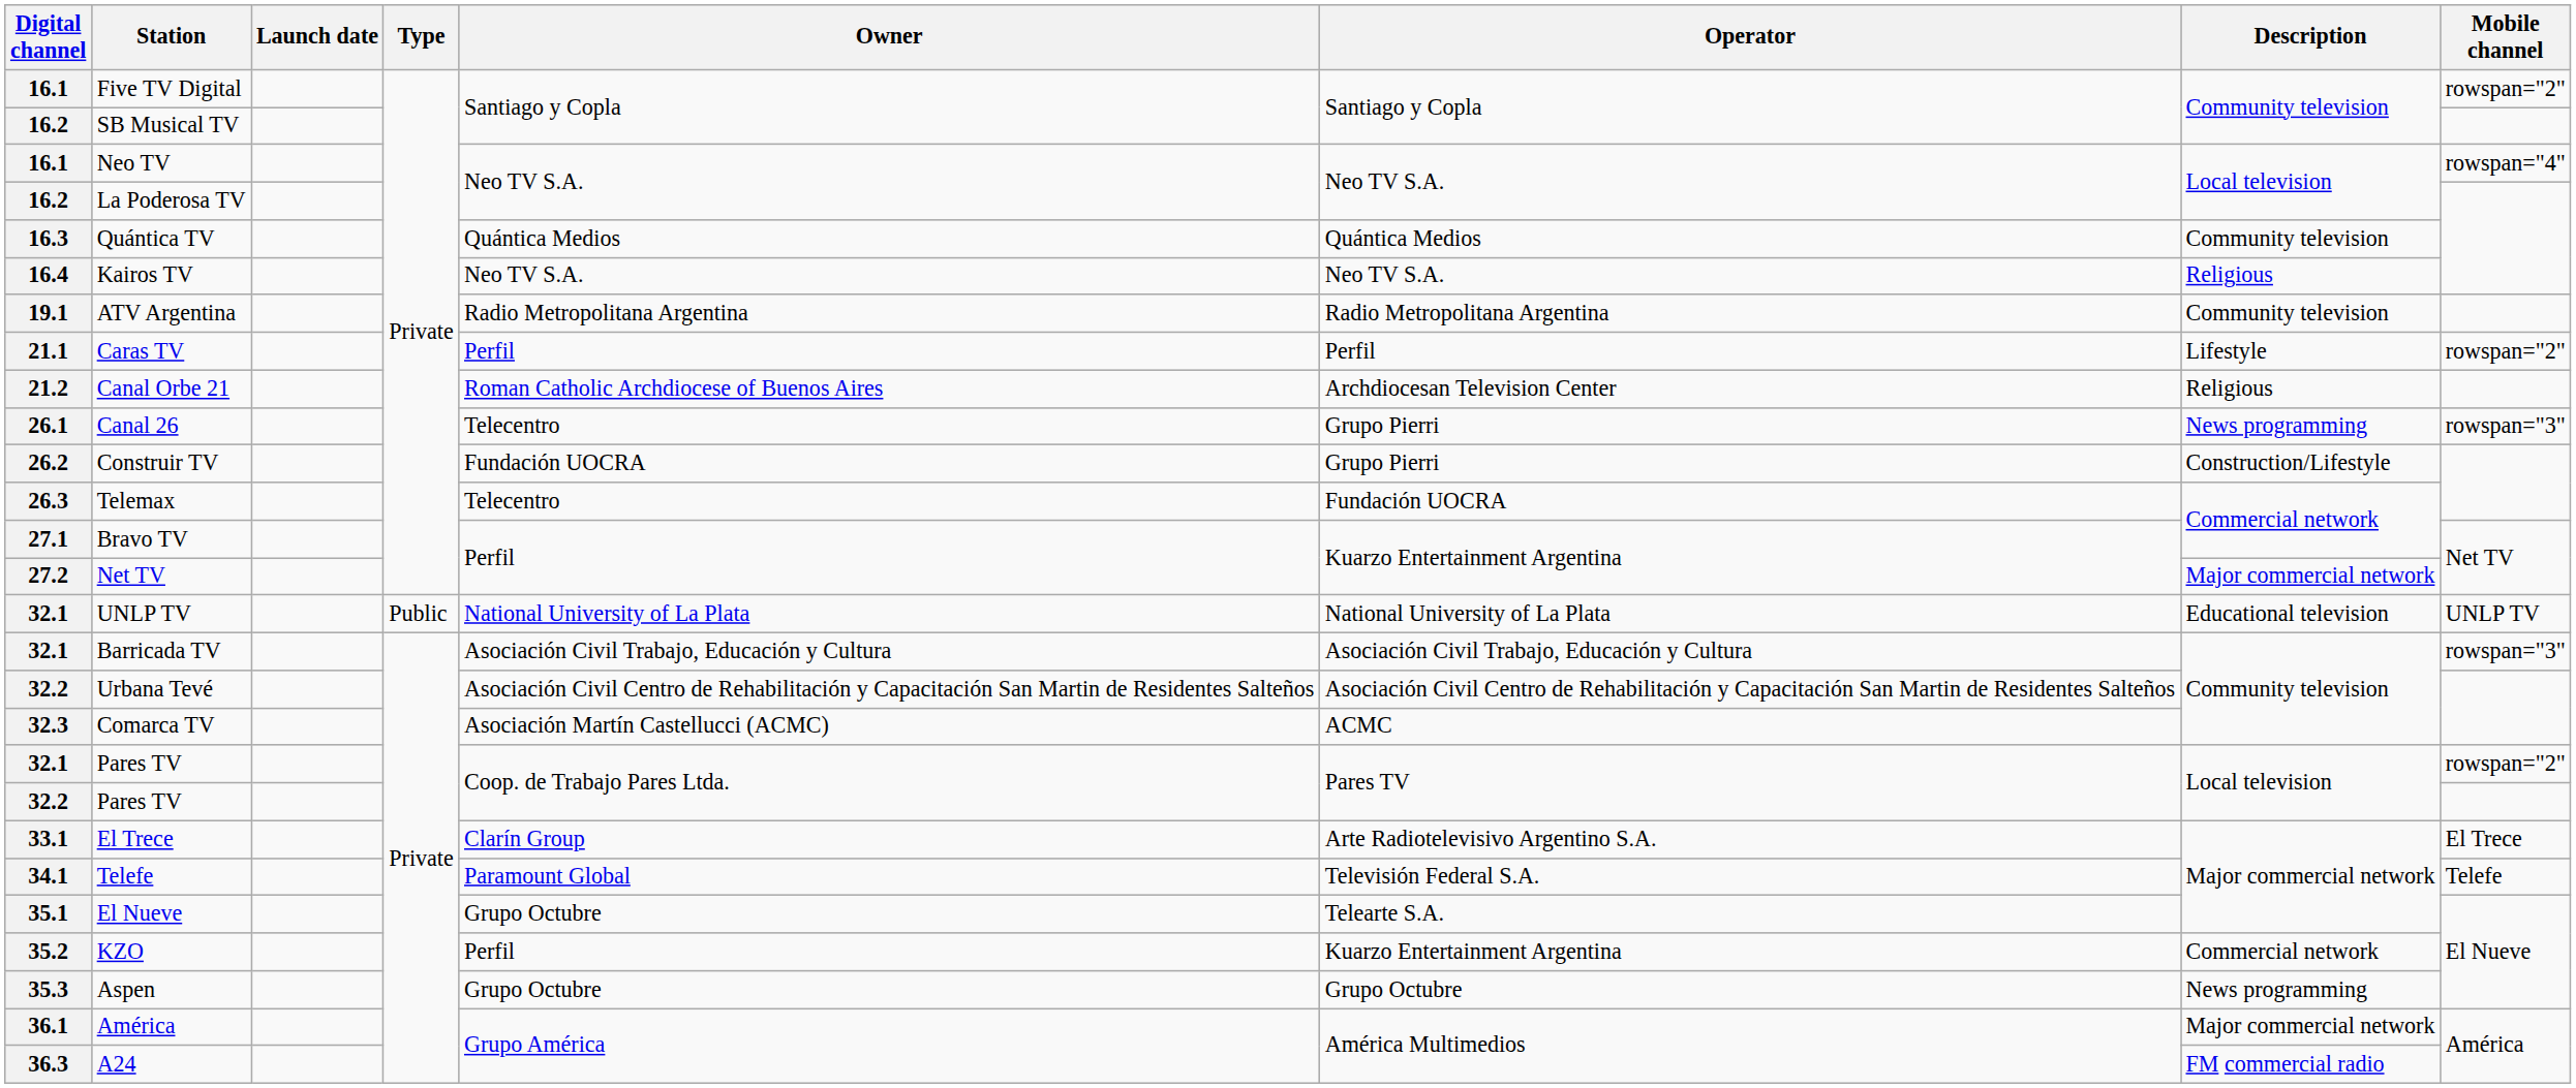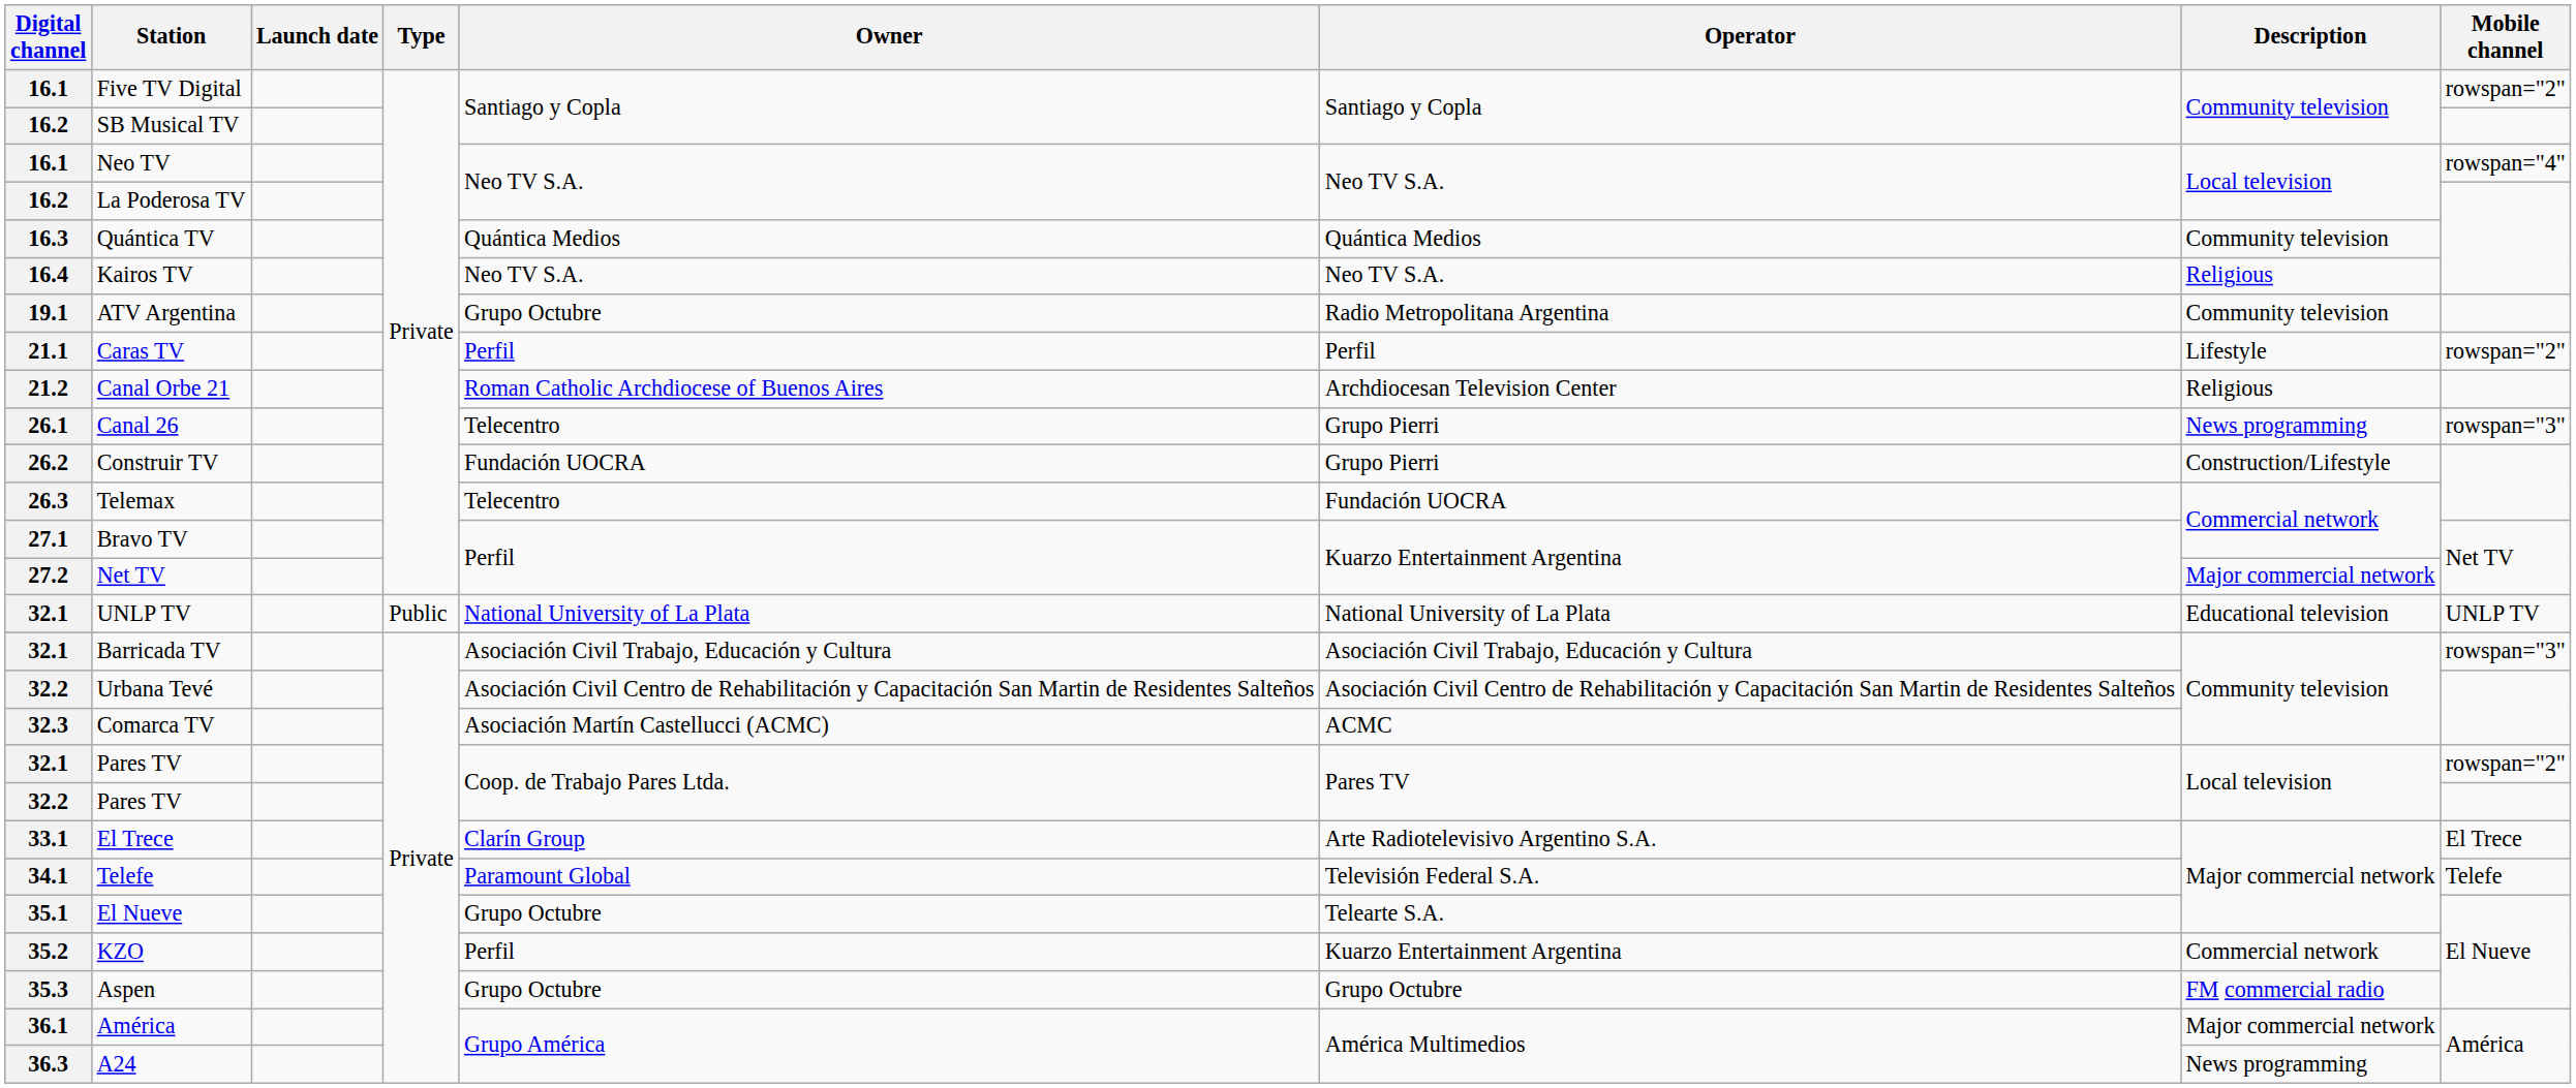ATV Argentina | Owner: Radio Metropolitana Argentina -> Grupo Octubre
Aspen | Description: News programming -> FM commercial radio
A24 | Description: FM commercial radio -> News programming
